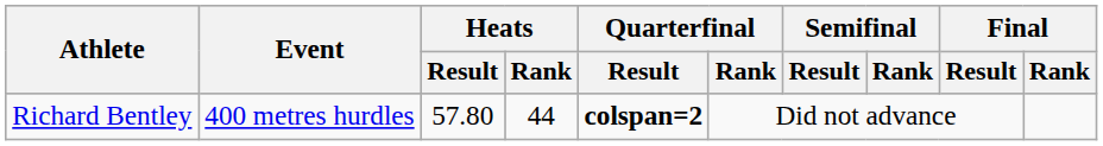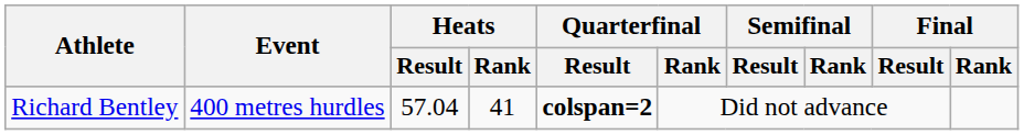Richard Bentley | Heats / Result: 57.80 -> 57.04
Richard Bentley | Heats / Rank: 44 -> 41
